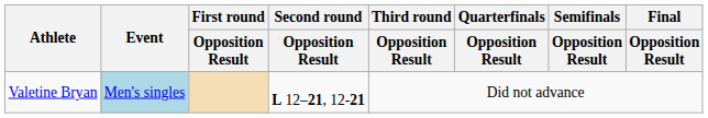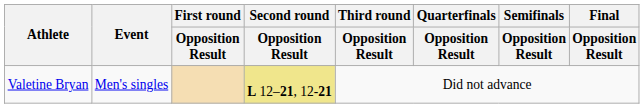Valetine Bryan | Event: lightblue background -> no background
Valetine Bryan | Second round / Opposition Result: no background -> khaki background
